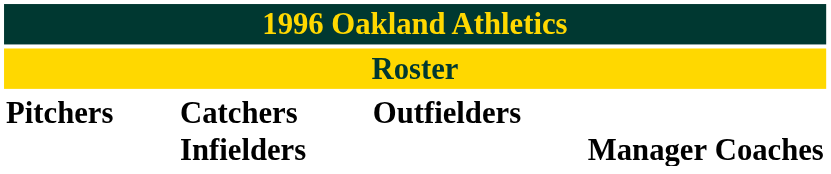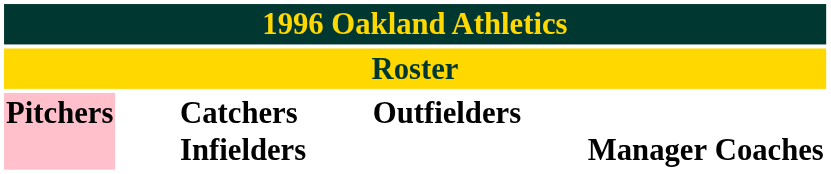Pitchers | column 1: no background -> pink background
